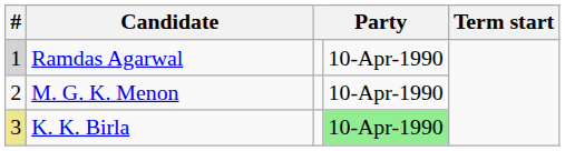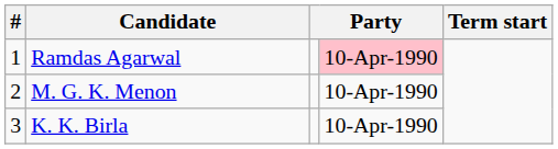Ramdas Agarwal | #: lightgrey background -> no background
Ramdas Agarwal | column 4: no background -> pink background
K. K. Birla | #: khaki background -> no background
K. K. Birla | column 4: lightgreen background -> no background
